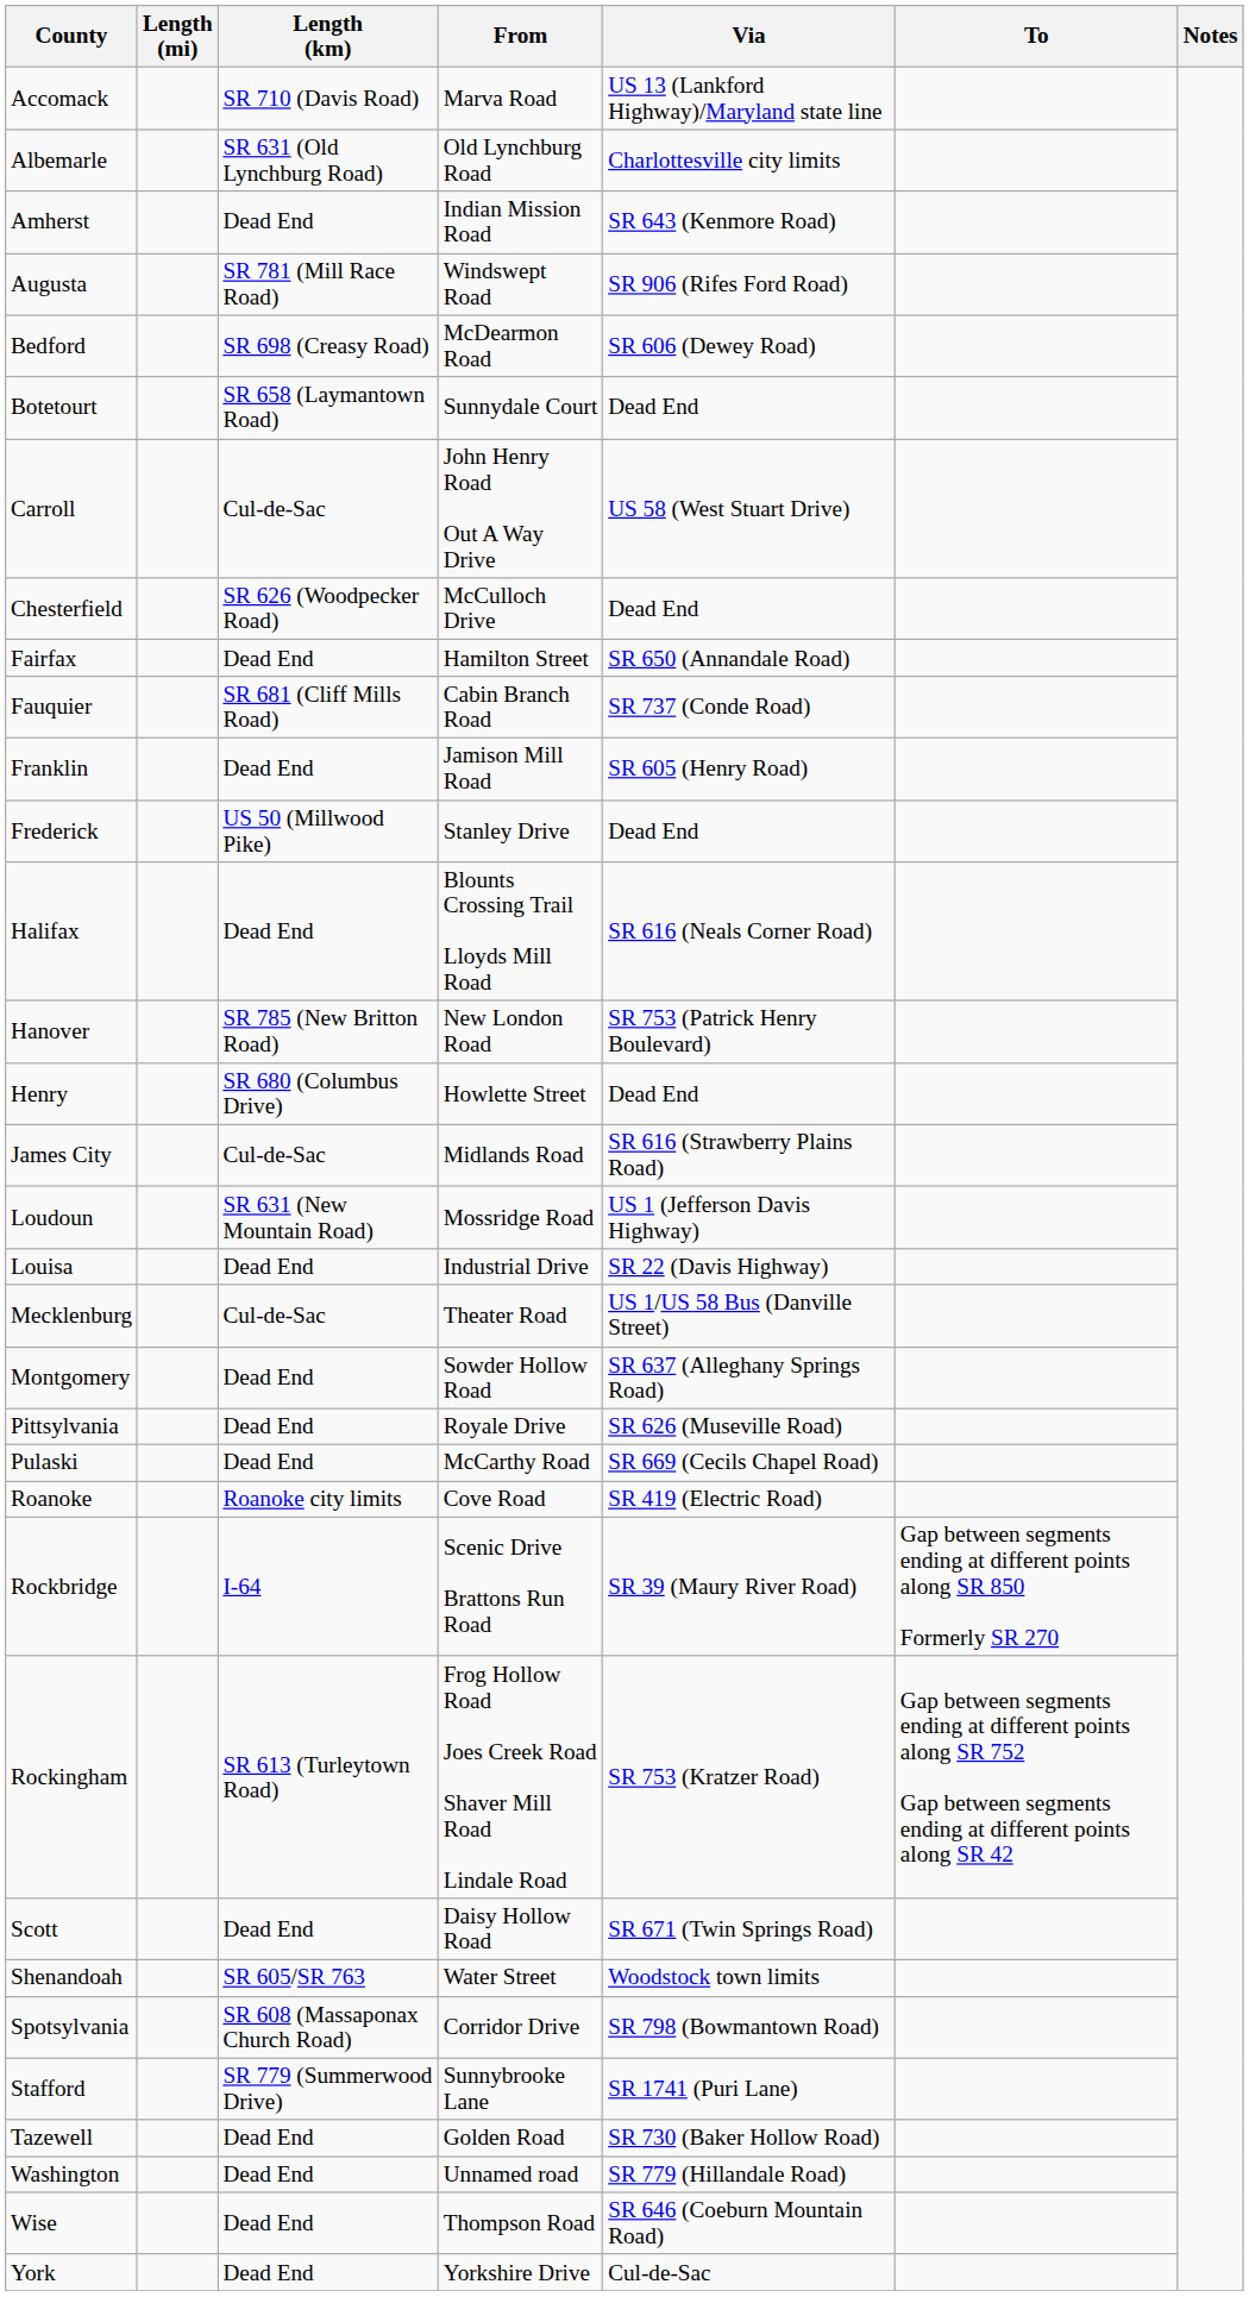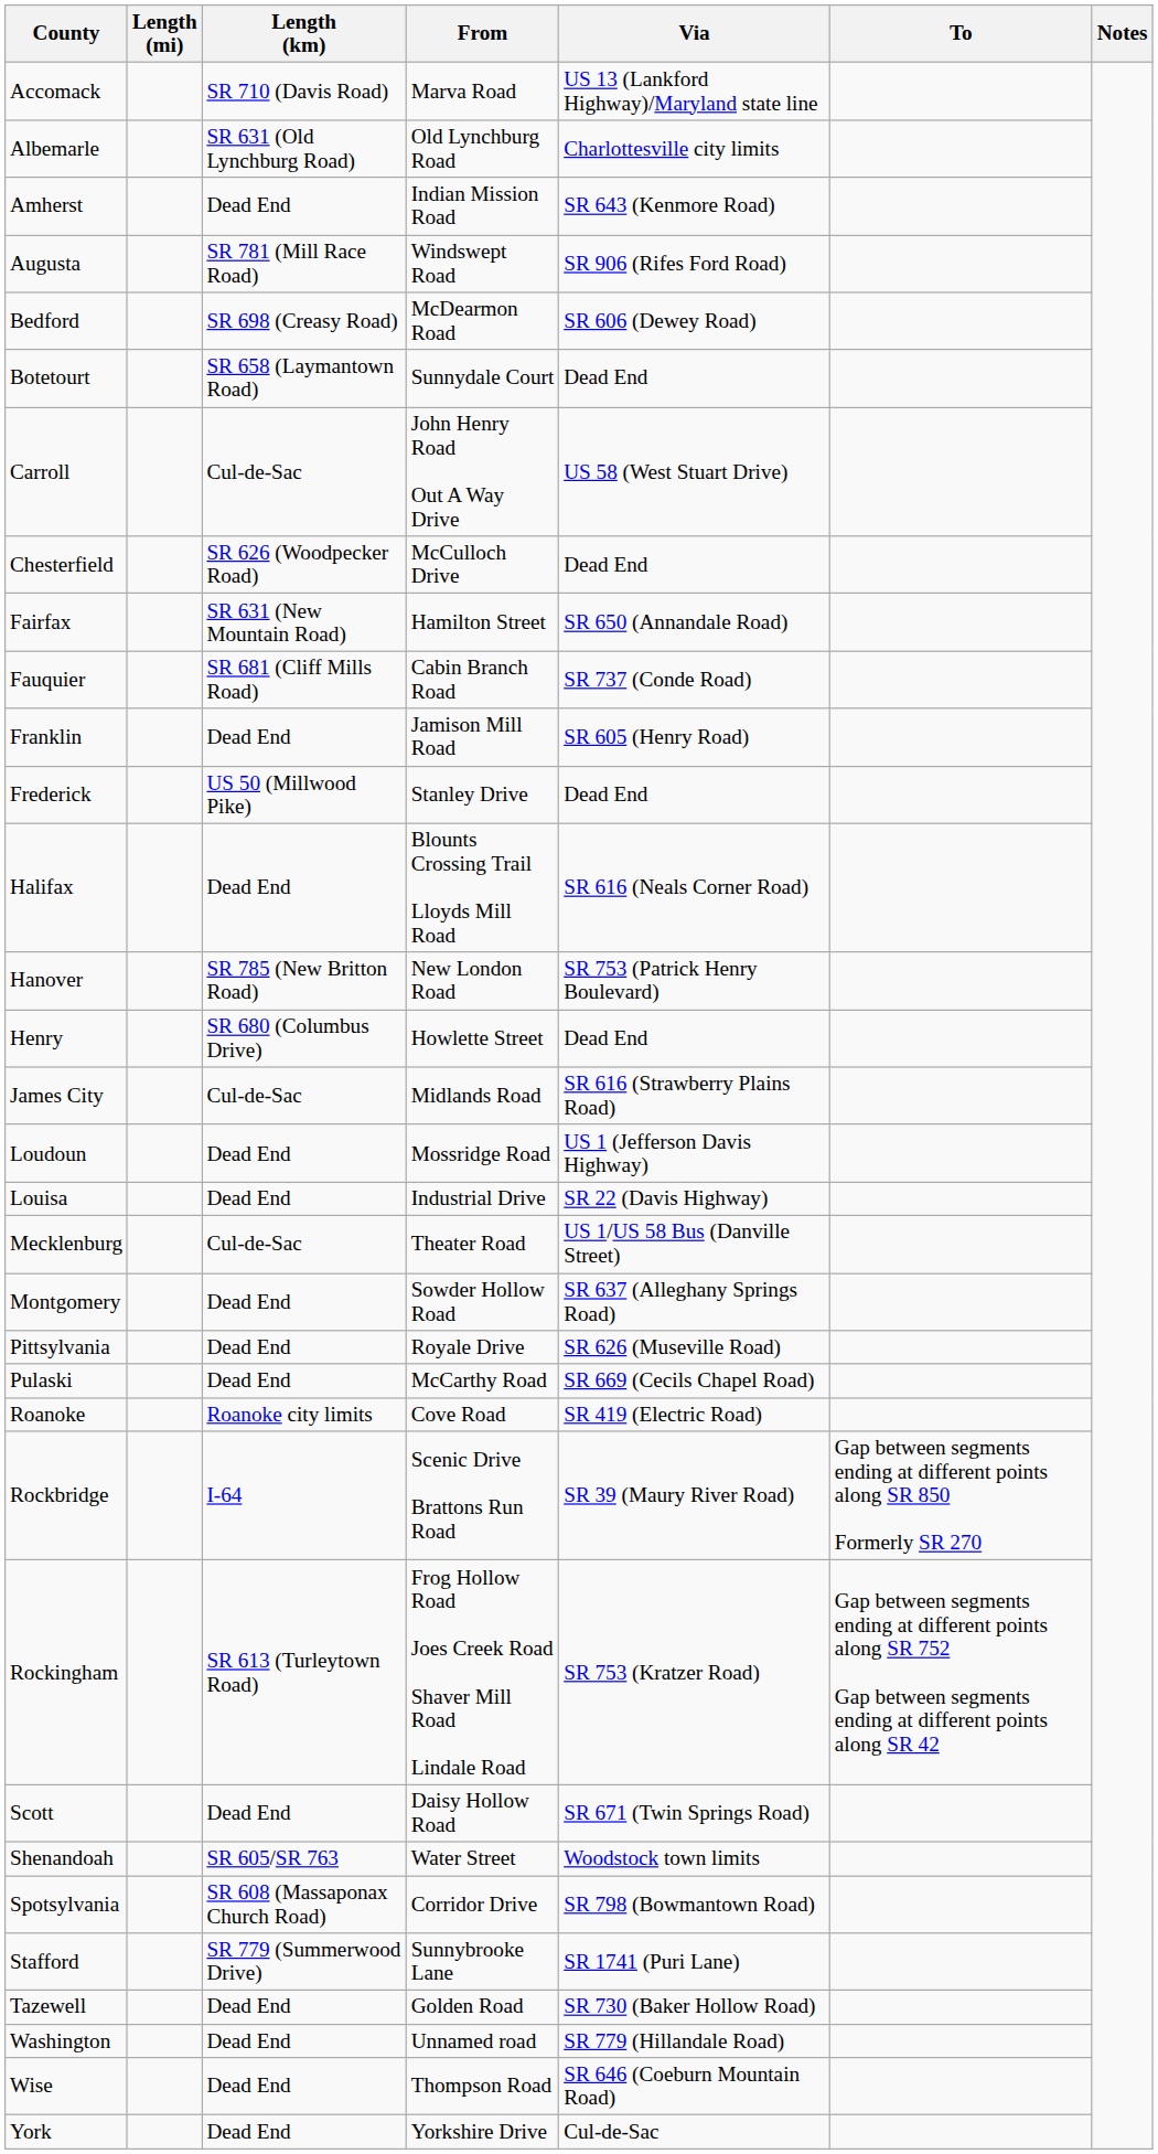Fairfax | Length (km): Dead End -> SR 631 (New Mountain Road)
Loudoun | Length (km): SR 631 (New Mountain Road) -> Dead End
